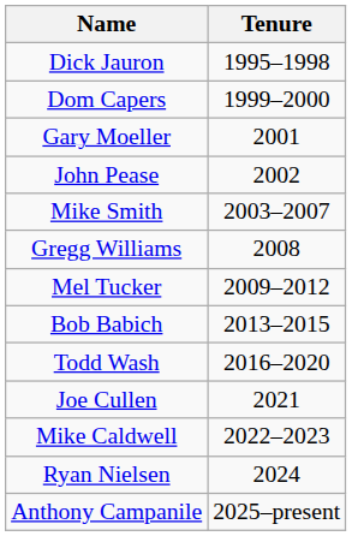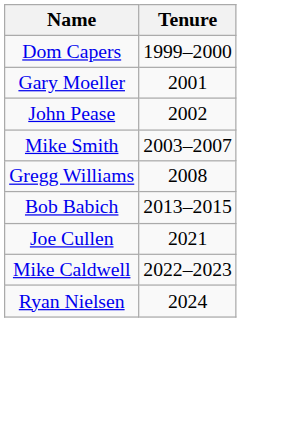- row: Dick Jauron | 1995–1998
- row: Mel Tucker | 2009–2012
- row: Todd Wash | 2016–2020
- row: Anthony Campanile | 2025–present
